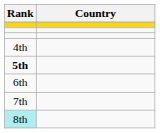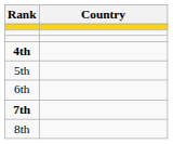row 5 | Rank: normal -> bold
row 6 | Rank: bold -> normal
row 8 | Rank: normal -> bold
row 9 | Rank: paleturquoise background -> no background
